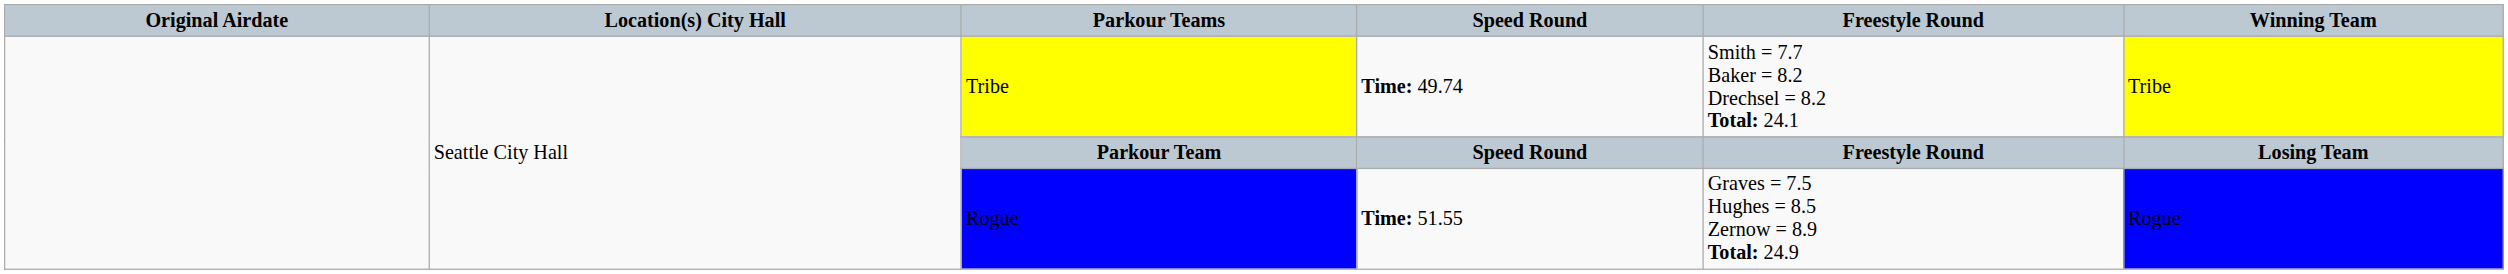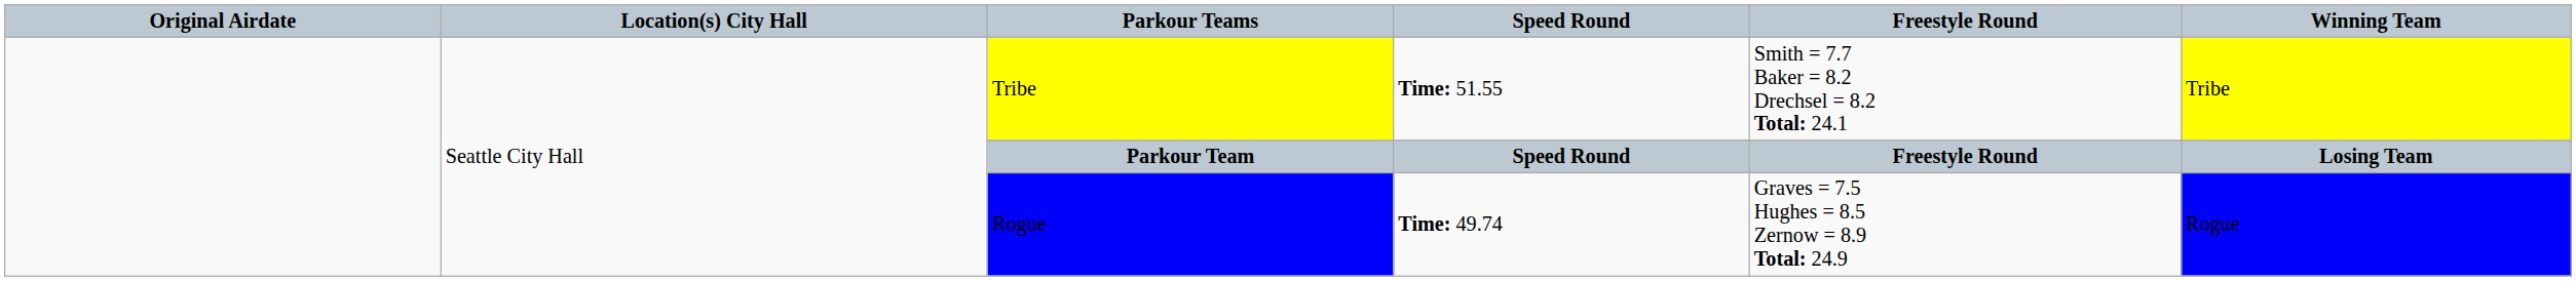row 2 | Speed Round: Time: 49.74 -> Time: 51.55
row 4 | Speed Round: Time: 51.55 -> Time: 49.74
